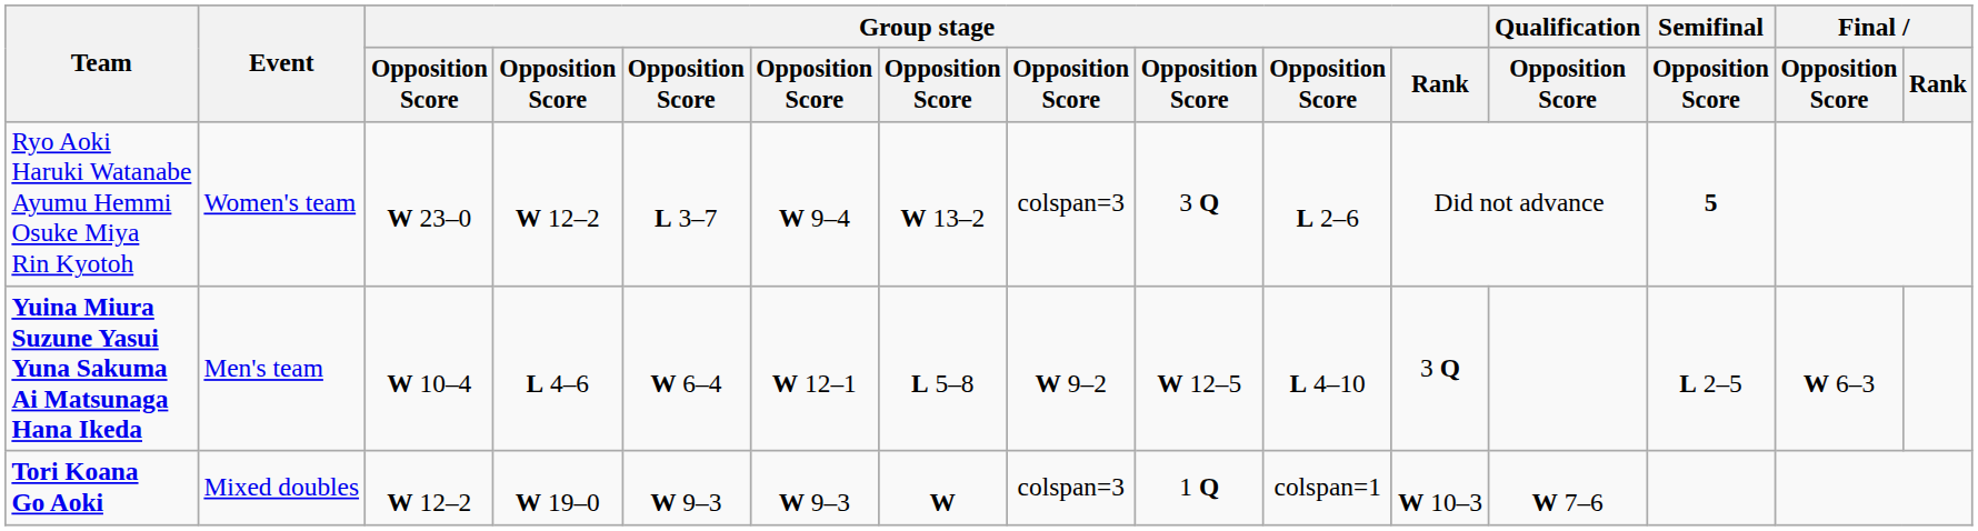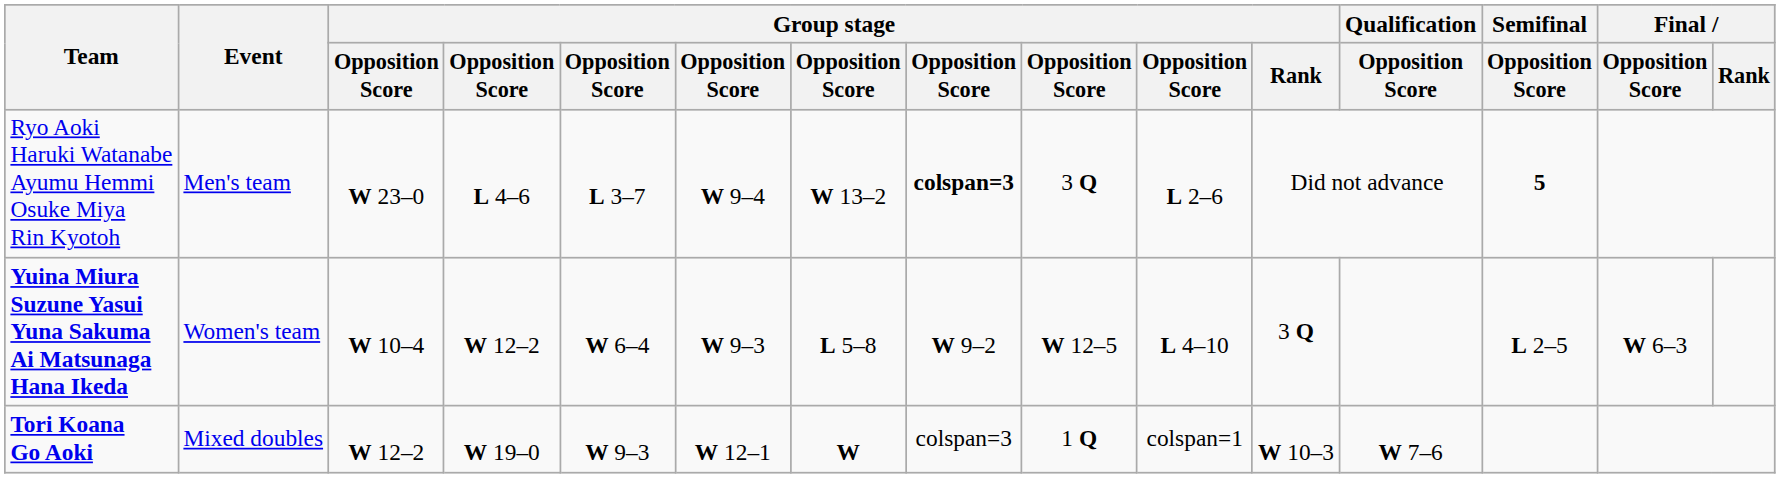Ryo Aoki Haruki Watanabe Ayumu Hemmi Osuke Miya Rin Kyotoh | Event: Women's team -> Men's team
Ryo Aoki Haruki Watanabe Ayumu Hemmi Osuke Miya Rin Kyotoh | column 4: W 12–2 -> L 4–6
Ryo Aoki Haruki Watanabe Ayumu Hemmi Osuke Miya Rin Kyotoh | column 8: normal -> bold
Yuina Miura Suzune Yasui Yuna Sakuma Ai Matsunaga Hana Ikeda | Event: Men's team -> Women's team
Yuina Miura Suzune Yasui Yuna Sakuma Ai Matsunaga Hana Ikeda | column 4: L 4–6 -> W 12–2
Yuina Miura Suzune Yasui Yuna Sakuma Ai Matsunaga Hana Ikeda | column 6: W 12–1 -> W 9–3
Tori Koana Go Aoki | column 6: W 9–3 -> W 12–1
